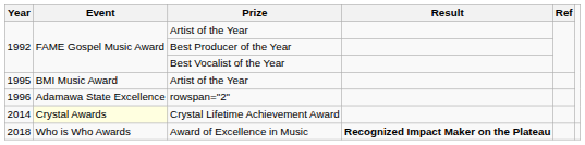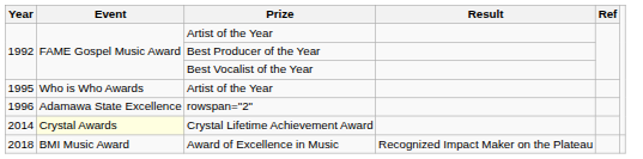1995 / Artist of the Year | Event: BMI Music Award -> Who is Who Awards
Award of Excellence in Music | Event: Who is Who Awards -> BMI Music Award
Award of Excellence in Music | Result: bold -> normal
